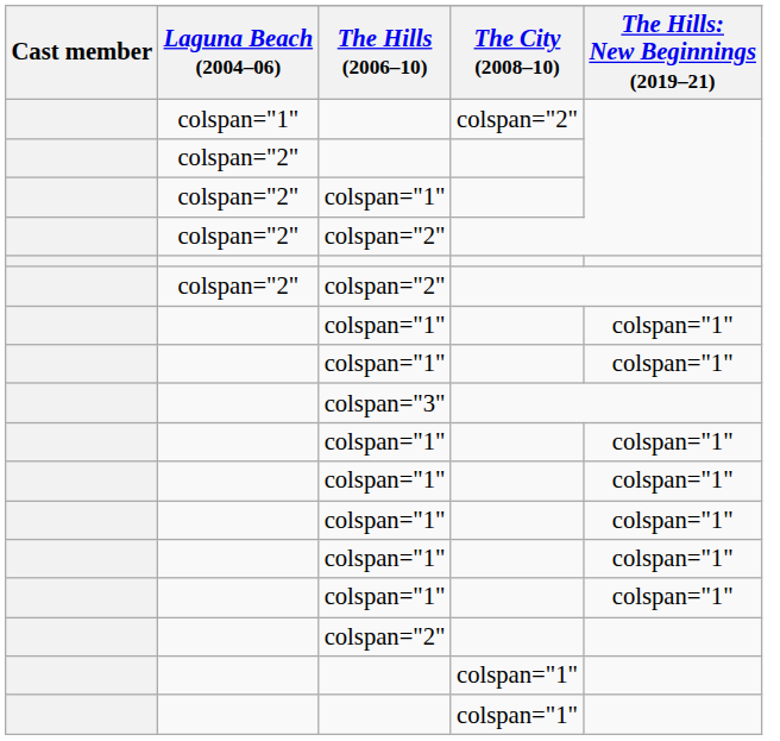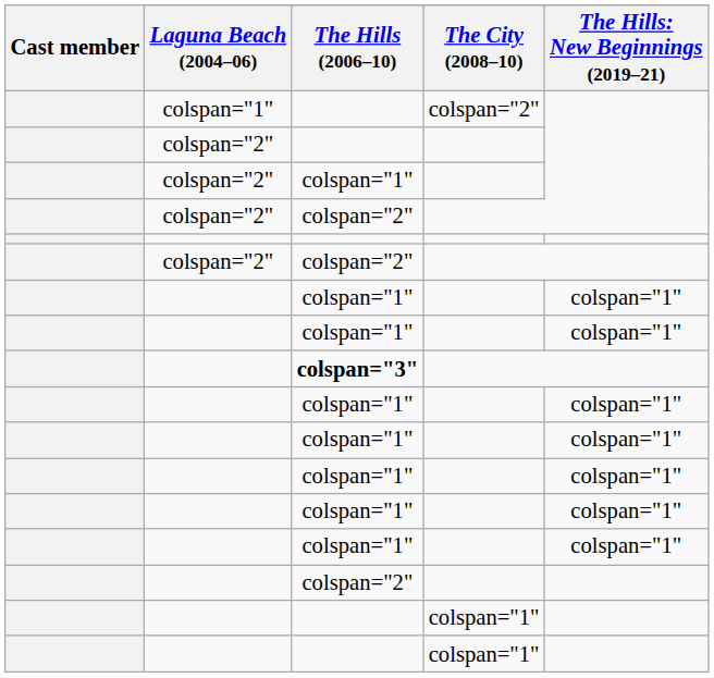colspan="3" | The Hills (2006–10): normal -> bold
